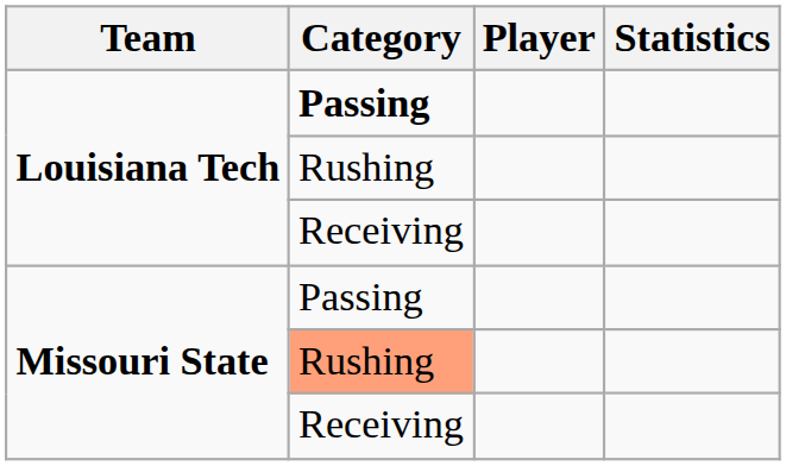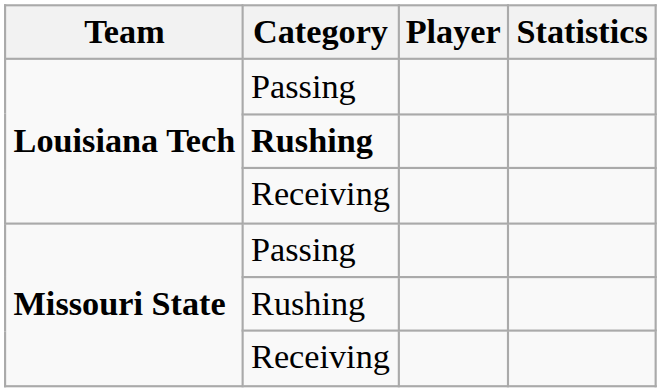Louisiana Tech / Passing | Category: bold -> normal
Louisiana Tech / Rushing | Category: normal -> bold
Missouri State / Rushing | Category: lightsalmon background -> no background
